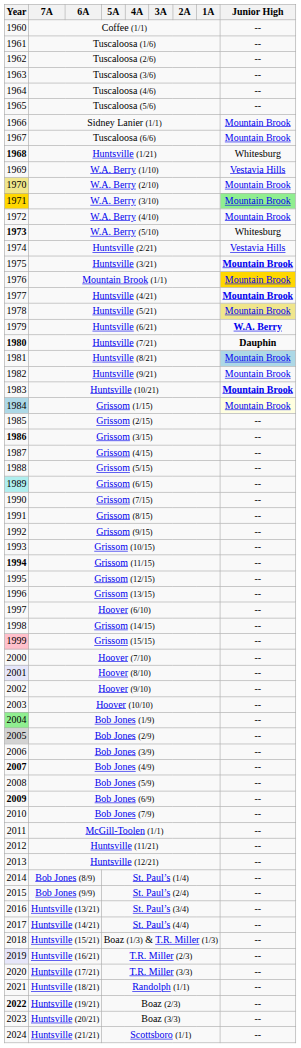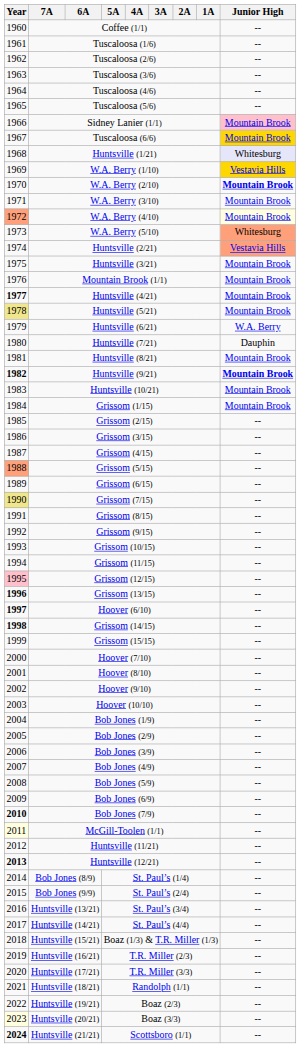Sidney Lanier (1/1) | Junior High: no background -> pink background
Tuscaloosa (6/6) | Junior High: no background -> gold background
Huntsville (1/21) | Year: bold -> normal
Huntsville (1/21) | Junior High: no background -> lavender background
W.A. Berry (1/10) | Junior High: no background -> gold background
W.A. Berry (2/10) | Year: khaki background -> no background
W.A. Berry (2/10) | Junior High: normal -> bold
W.A. Berry (3/10) | Year: gold background -> no background
W.A. Berry (3/10) | Junior High: lightgreen background -> no background
W.A. Berry (4/10) | Year: no background -> lightsalmon background
W.A. Berry (4/10) | Junior High: no background -> lightyellow background
W.A. Berry (5/10) | Year: bold -> normal
W.A. Berry (5/10) | Junior High: no background -> lightsalmon background
Huntsville (2/21) | Junior High: no background -> lightsalmon background
Huntsville (3/21) | Junior High: bold -> normal
Mountain Brook (1/1) | Junior High: gold background -> no background
Huntsville (4/21) | Year: normal -> bold
Huntsville (4/21) | Junior High: bold -> normal
Huntsville (5/21) | Year: no background -> khaki background
Huntsville (5/21) | Junior High: khaki background -> no background
Huntsville (6/21) | Junior High: bold -> normal
Huntsville (7/21) | Year: bold -> normal
Huntsville (7/21) | Junior High: bold -> normal
Huntsville (8/21) | Junior High: lightblue background -> no background
Huntsville (9/21) | Year: normal -> bold
Huntsville (9/21) | Junior High: normal -> bold
Huntsville (10/21) | Junior High: bold -> normal
Grissom (1/15) | Year: lightblue background -> no background
Grissom (1/15) | Junior High: lightyellow background -> no background
Grissom (3/15) | Year: bold -> normal
Grissom (5/15) | Year: no background -> lightsalmon background
Grissom (6/15) | Year: paleturquoise background -> no background
Grissom (7/15) | Year: no background -> khaki background
Grissom (11/15) | Year: bold -> normal
Grissom (12/15) | Year: no background -> pink background
Grissom (13/15) | Year: normal -> bold
Hoover (6/10) | Year: normal -> bold
Grissom (14/15) | Year: normal -> bold
Grissom (15/15) | Year: pink background -> no background
Hoover (8/10) | Year: lavender background -> no background
Bob Jones (1/9) | Year: lightgreen background -> no background
Bob Jones (2/9) | Year: lightgrey background -> no background
Bob Jones (4/9) | Year: bold -> normal
Bob Jones (6/9) | Year: bold -> normal
Bob Jones (7/9) | Year: normal -> bold
McGill-Toolen (1/1) | Year: no background -> lightyellow background
Huntsville (12/21) | Year: normal -> bold
Huntsville (16/21) | Year: lavender background -> no background
Huntsville (19/21) | Year: bold -> normal
Huntsville (20/21) | Year: no background -> lightyellow background
Huntsville (21/21) | Year: normal -> bold
